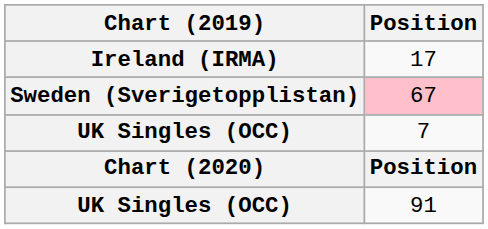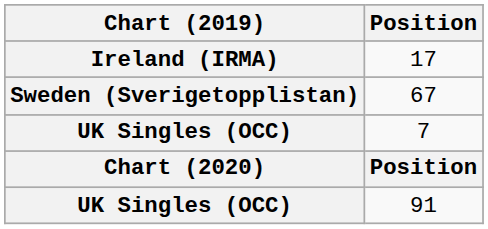67 | Position: pink background -> no background
